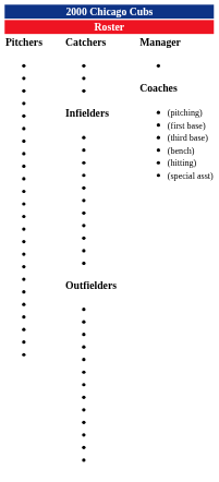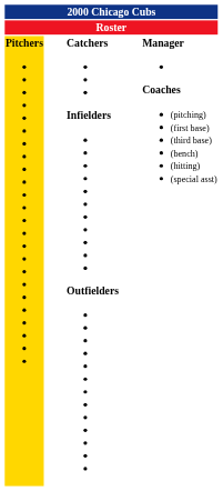Pitchers | column 1: no background -> gold background
